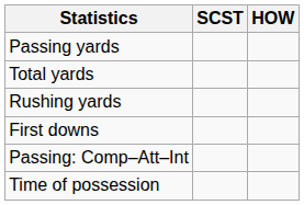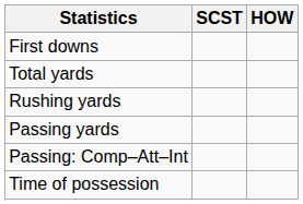rows swapped: First downs <-> Passing yards
